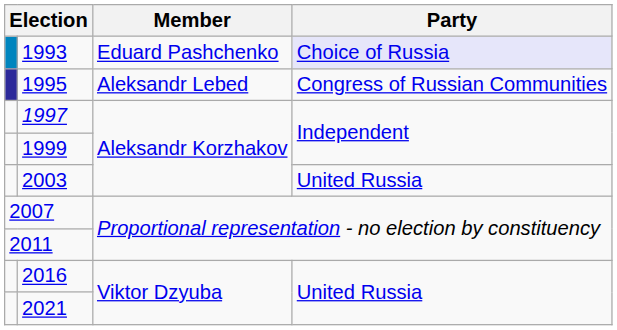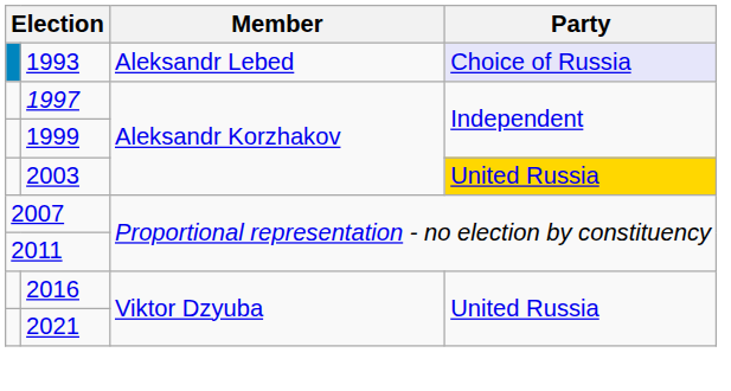1993 | Member: Eduard Pashchenko -> Aleksandr Lebed
- row: 1995 | Aleksandr Lebed | Congress of Russian Communities
2003 | Party: no background -> gold background
